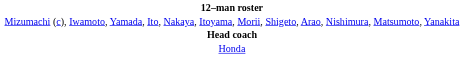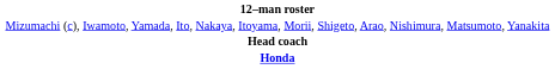row 4 | column 1: normal -> bold
